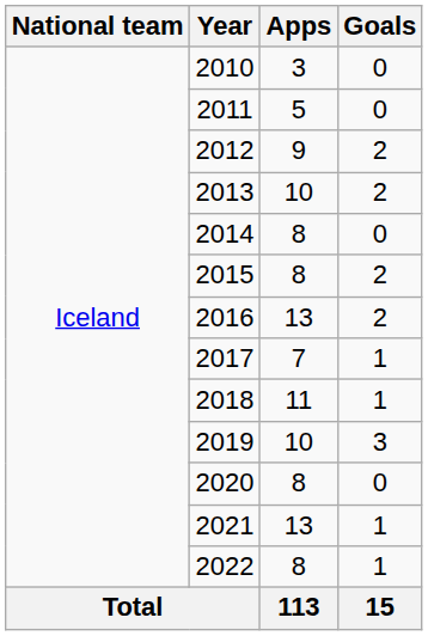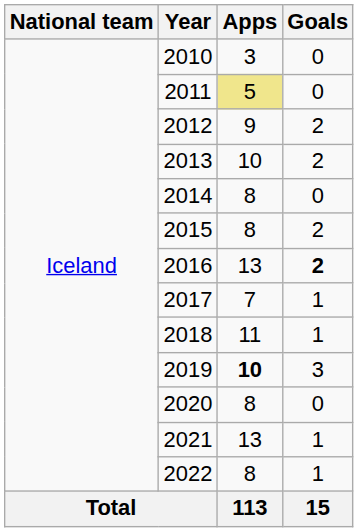2011 | Apps: no background -> khaki background
2016 | Goals: normal -> bold
2019 | Apps: normal -> bold
